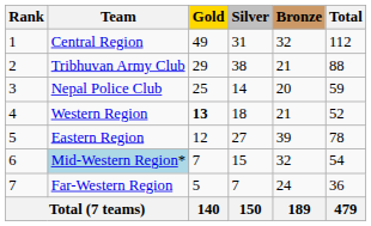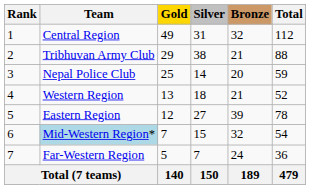Western Region | Gold: bold -> normal
